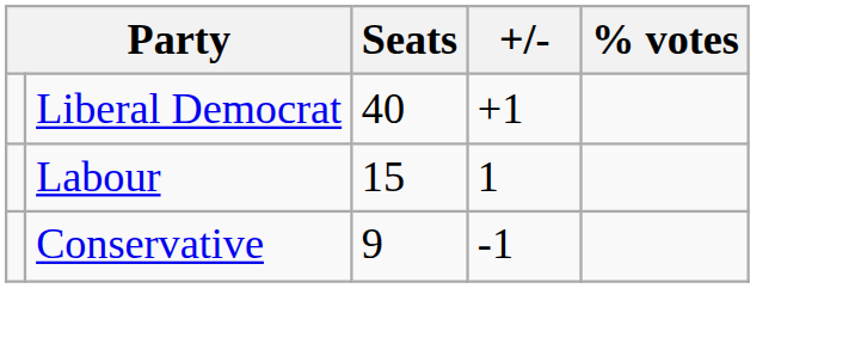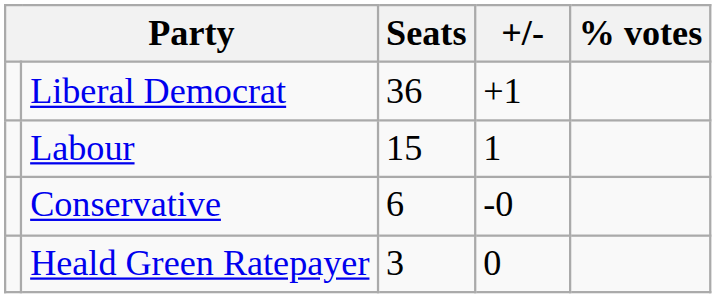Liberal Democrat | Seats: 40 -> 36
Conservative | Seats: 9 -> 6
Conservative | +/-: -1 -> -0
+ row: Heald Green Ratepayer | 3 | 0
